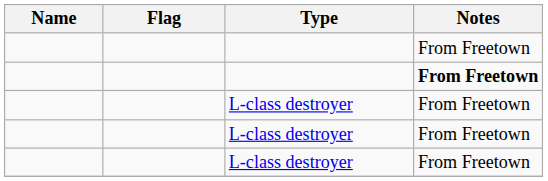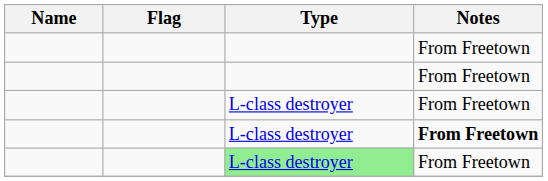row 3 | Notes: bold -> normal
row 5 | Notes: normal -> bold
row 6 | Type: no background -> lightgreen background
